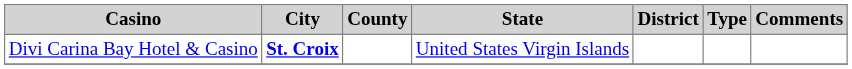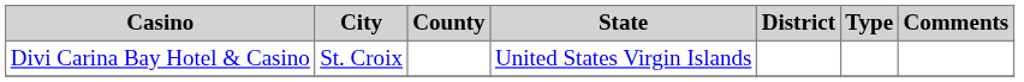Divi Carina Bay Hotel & Casino | City: bold -> normal
